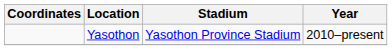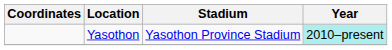Yasothon | Year: no background -> paleturquoise background
